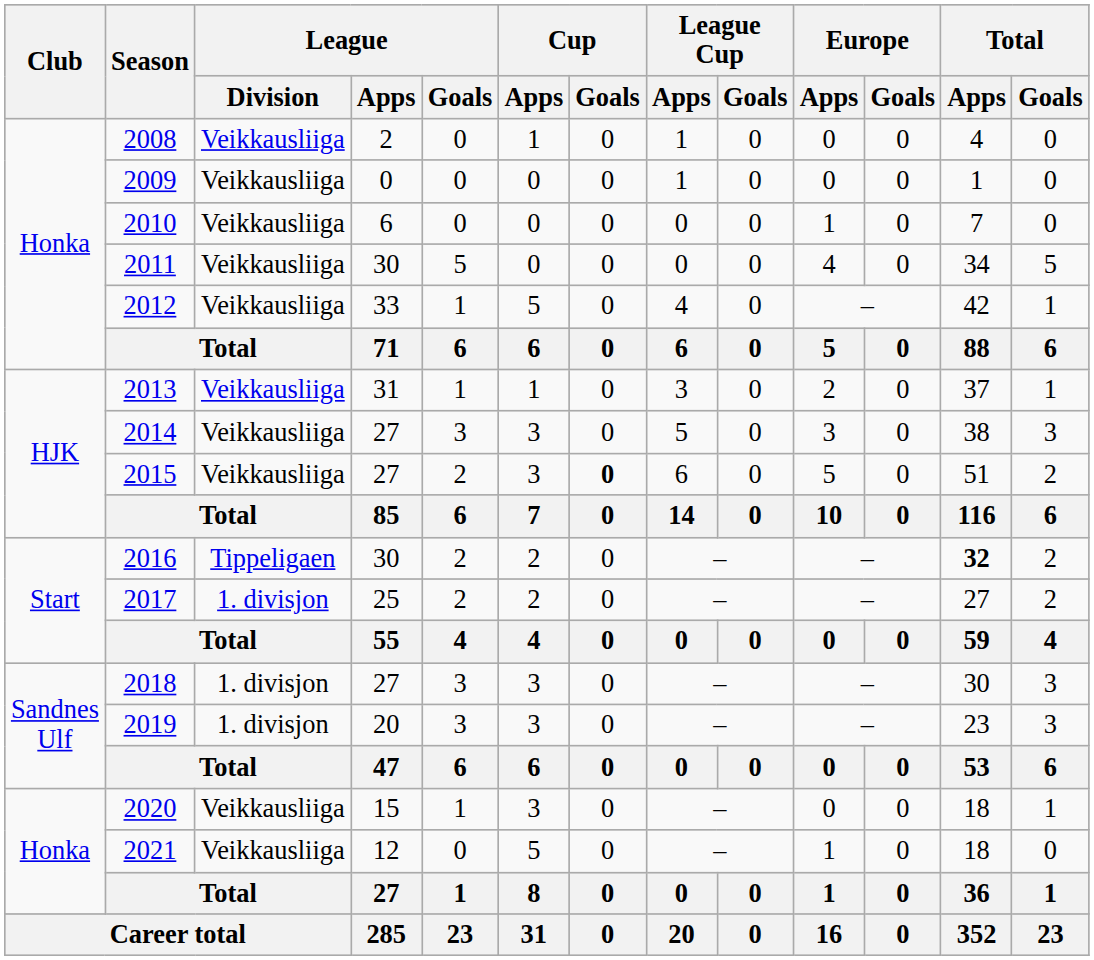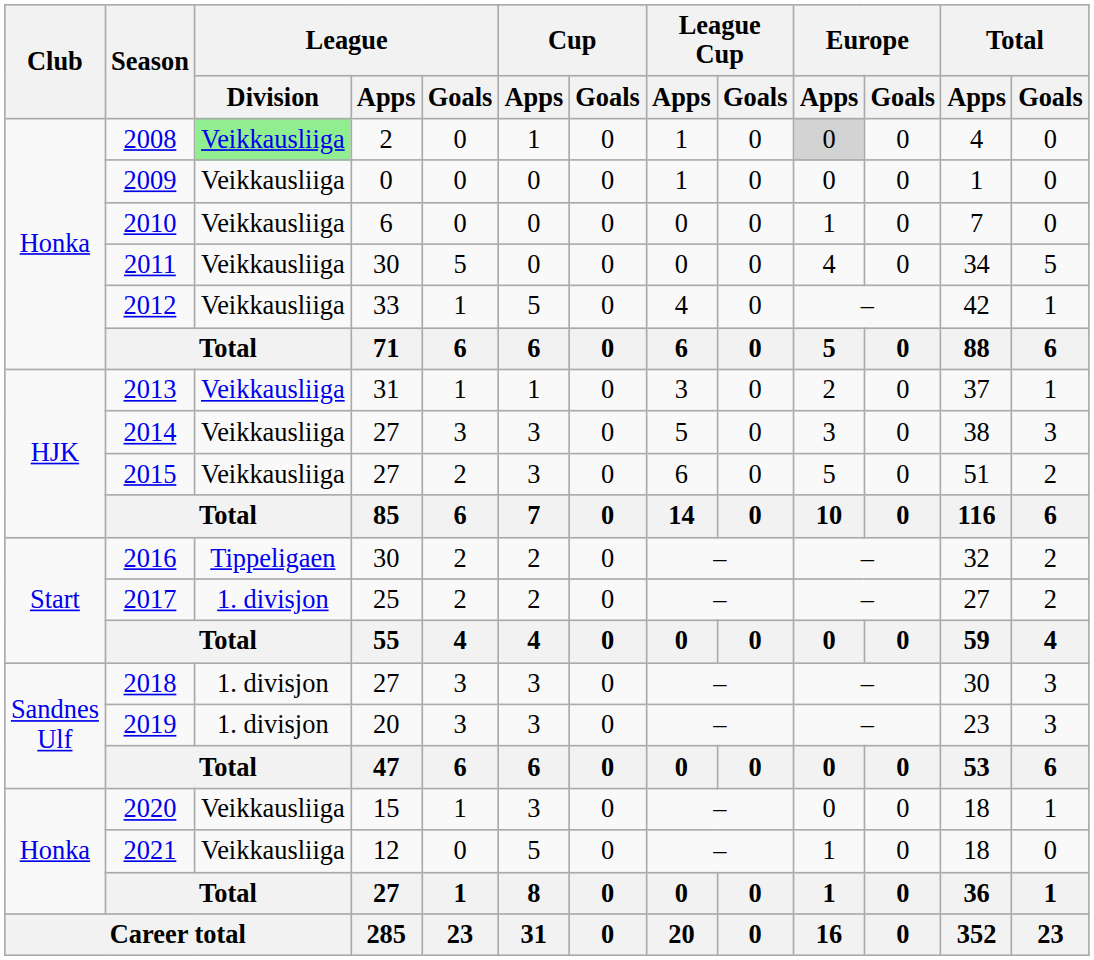2008 | League / Division: no background -> lightgreen background
2008 | Europe / Apps: no background -> lightgrey background
2015 | Cup / Goals: bold -> normal
2016 | Total / Apps: bold -> normal
